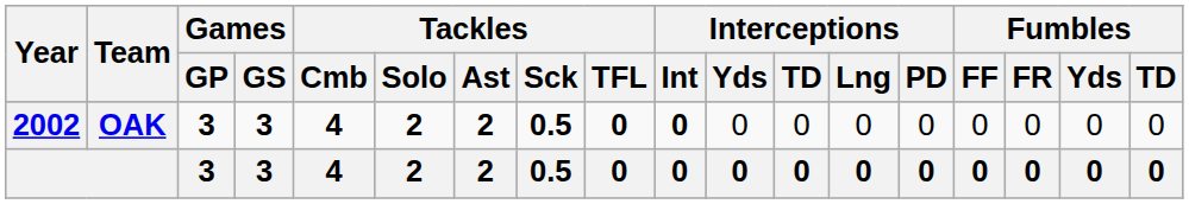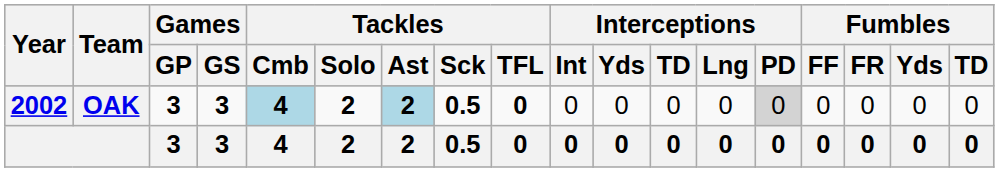OAK | Tackles / Cmb: no background -> lightblue background
OAK | Tackles / Ast: no background -> lightblue background
OAK | Interceptions / Int: bold -> normal
OAK | Interceptions / PD: no background -> lightgrey background
